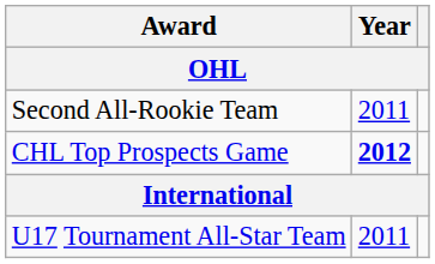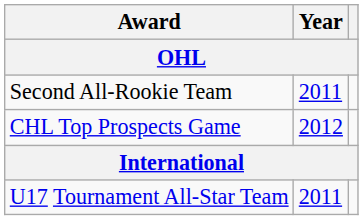CHL Top Prospects Game | Year: bold -> normal
